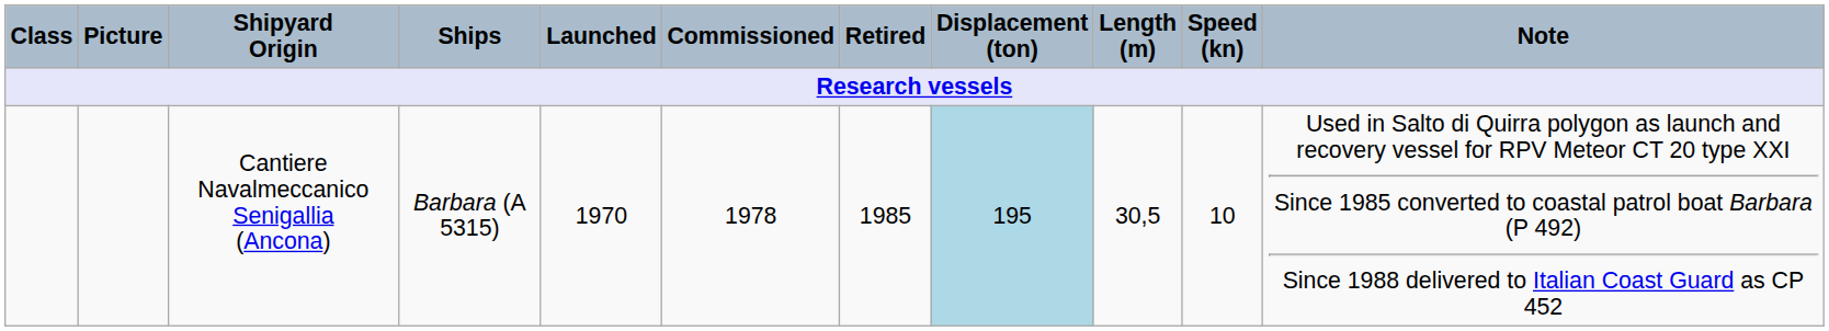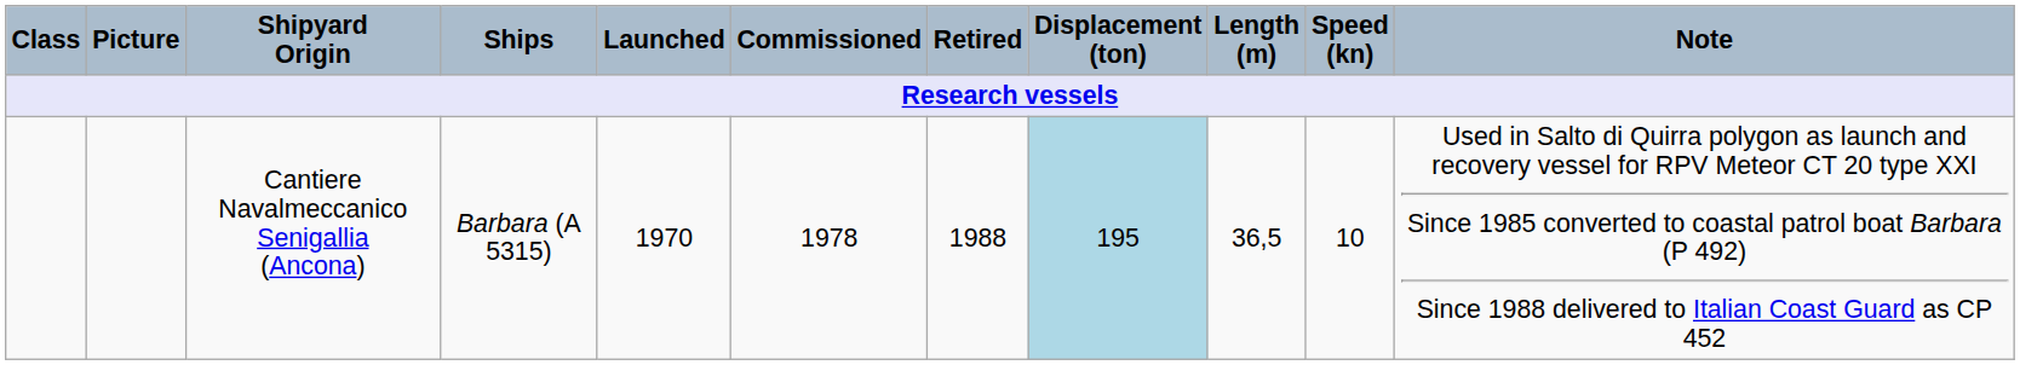Cantiere Navalmeccanico Senigallia (Ancona) | Retired: 1985 -> 1988
Cantiere Navalmeccanico Senigallia (Ancona) | Length (m): 30,5 -> 36,5
